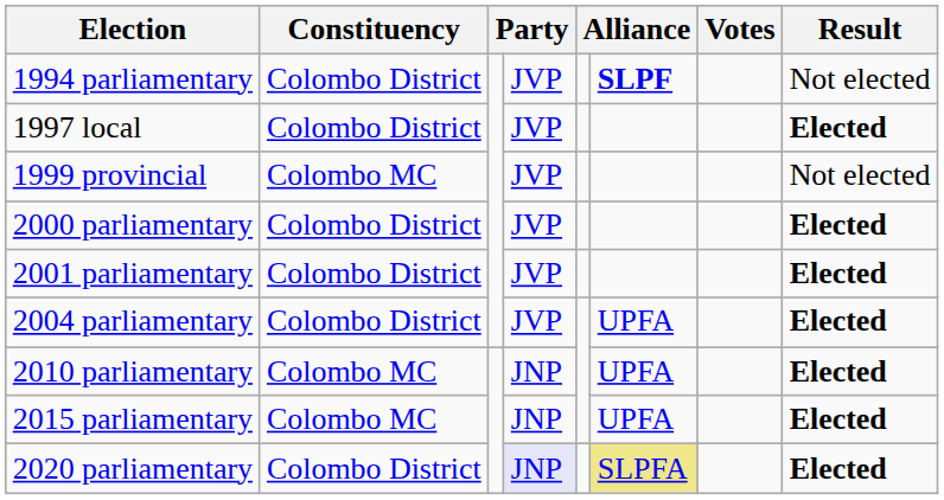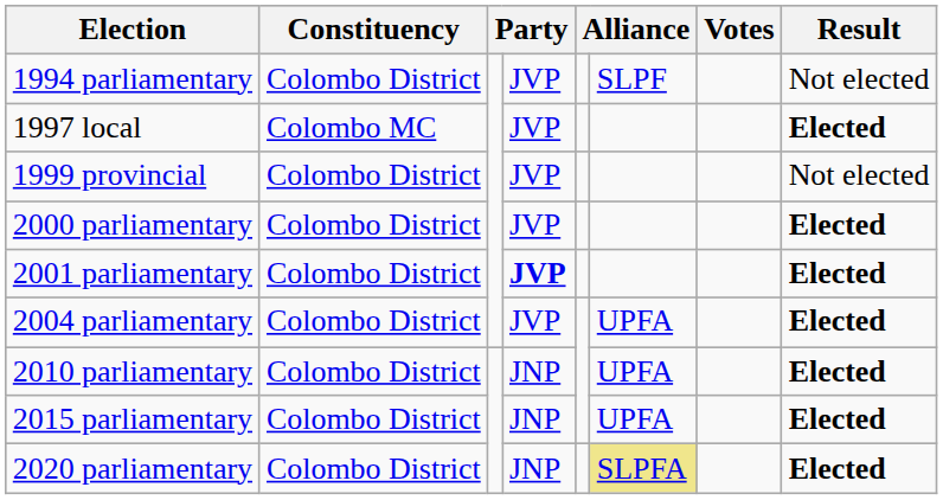1994 parliamentary | column 6: bold -> normal
1997 local | Constituency: Colombo District -> Colombo MC
1999 provincial | Constituency: Colombo MC -> Colombo District
2001 parliamentary | column 4: normal -> bold
2010 parliamentary | Constituency: Colombo MC -> Colombo District
2015 parliamentary | Constituency: Colombo MC -> Colombo District
2020 parliamentary | column 4: lavender background -> no background
